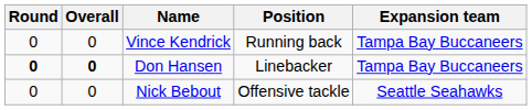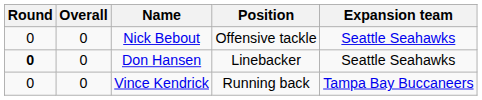rows swapped: Nick Bebout <-> Vince Kendrick
Don Hansen | Overall: bold -> normal
Don Hansen | Expansion team: Tampa Bay Buccaneers -> Seattle Seahawks
